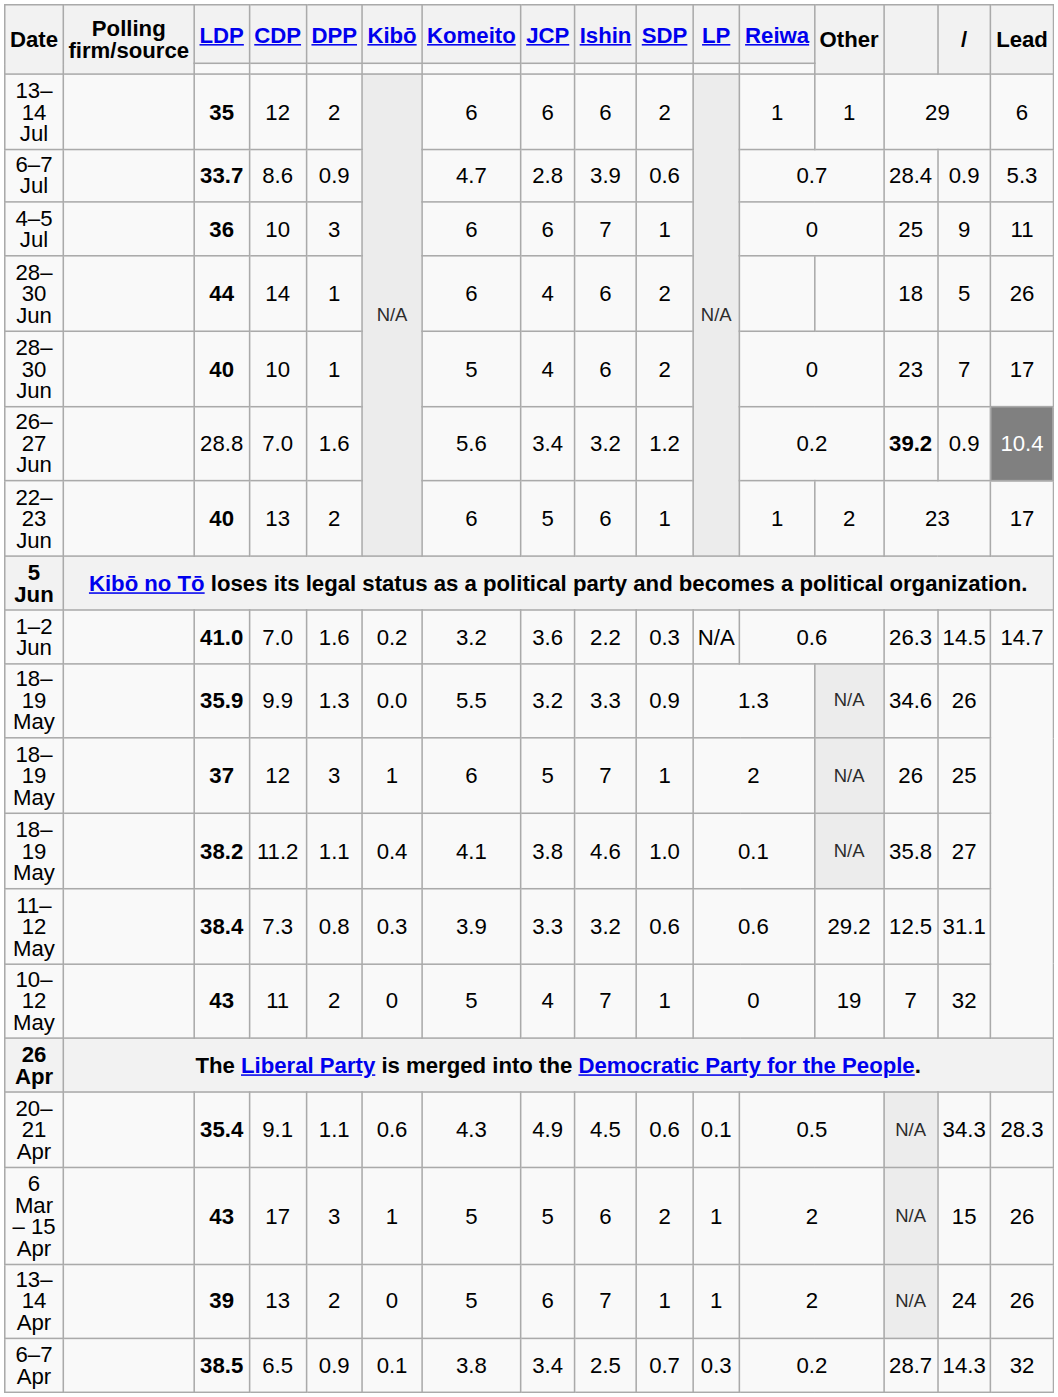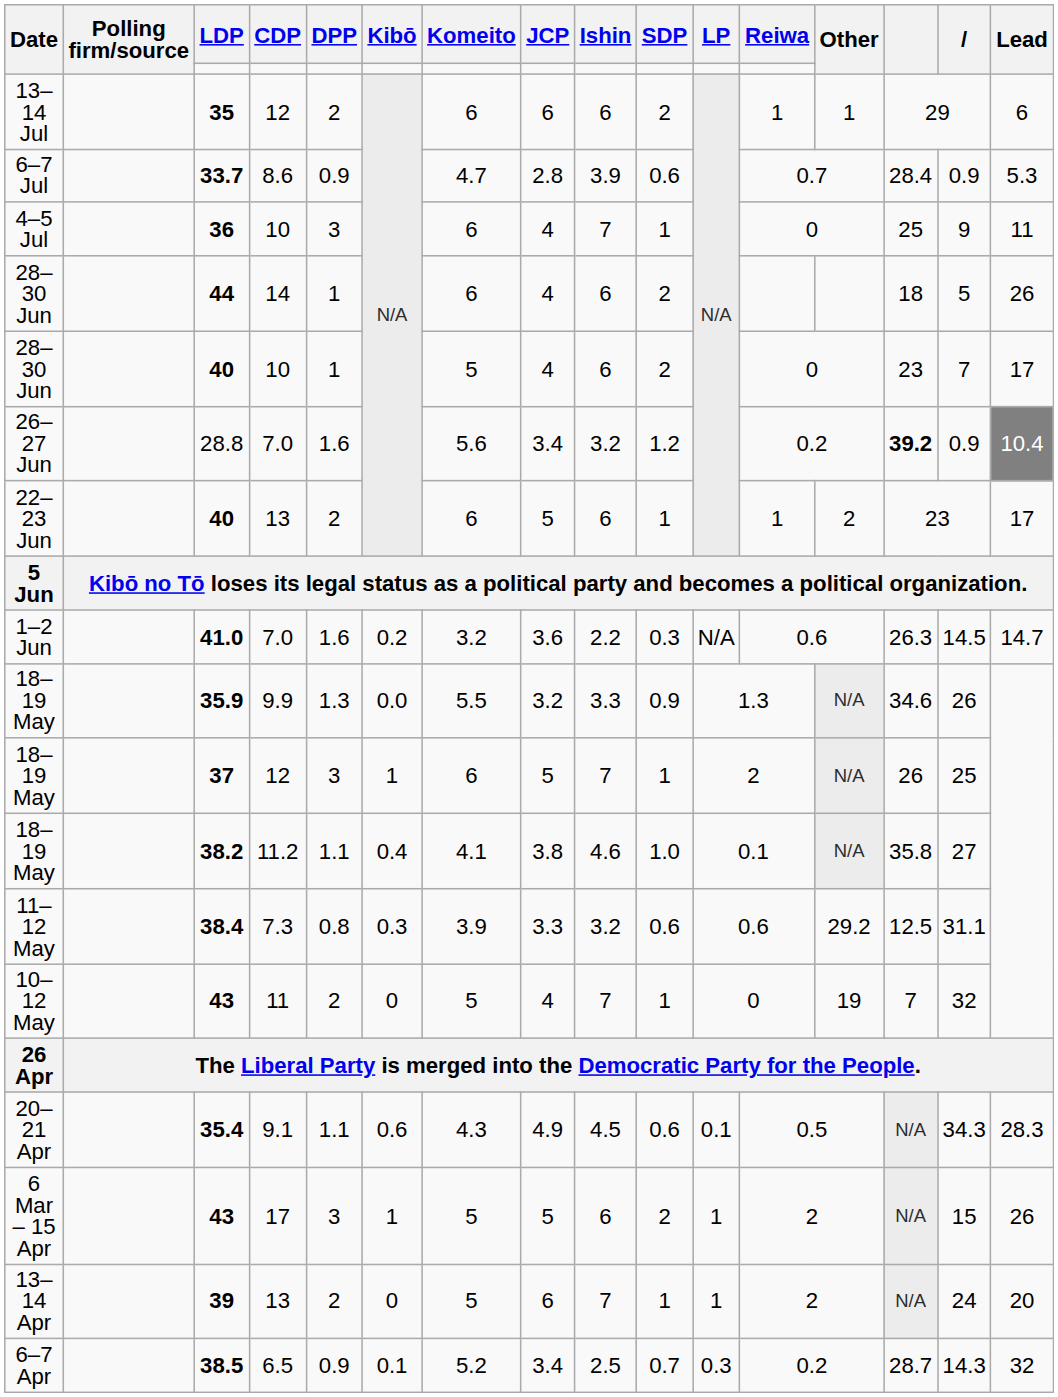36 | JCP: 6 -> 4
39 | Lead: 26 -> 20
38.5 | Komeito: 3.8 -> 5.2
